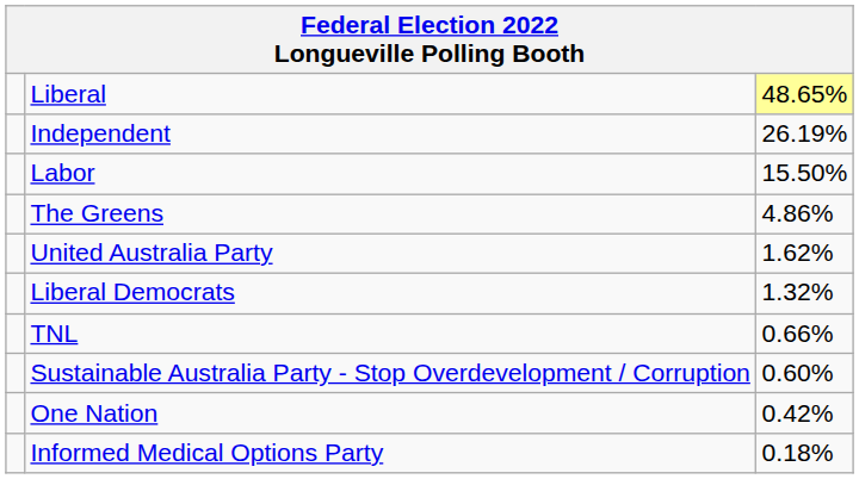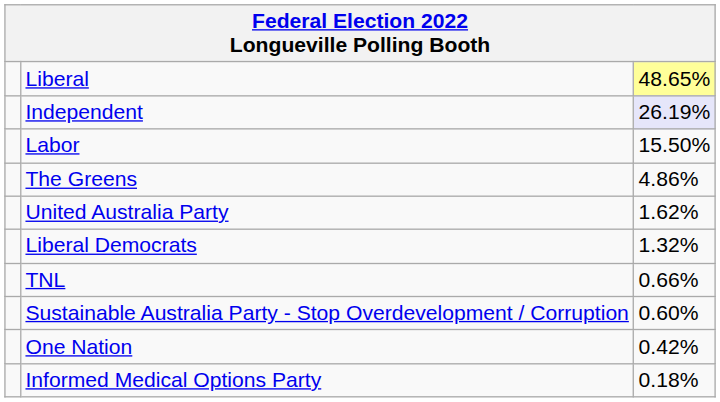Independent | column 3: no background -> lavender background
